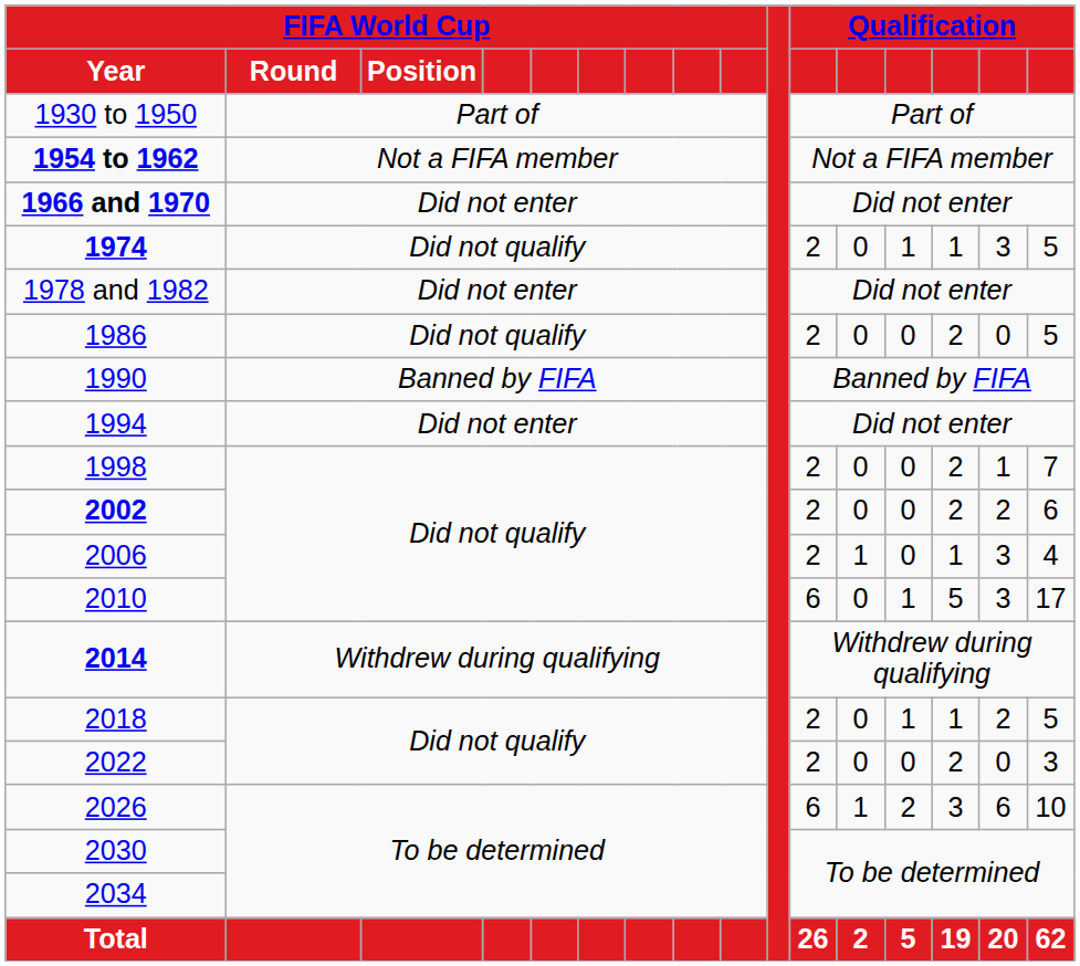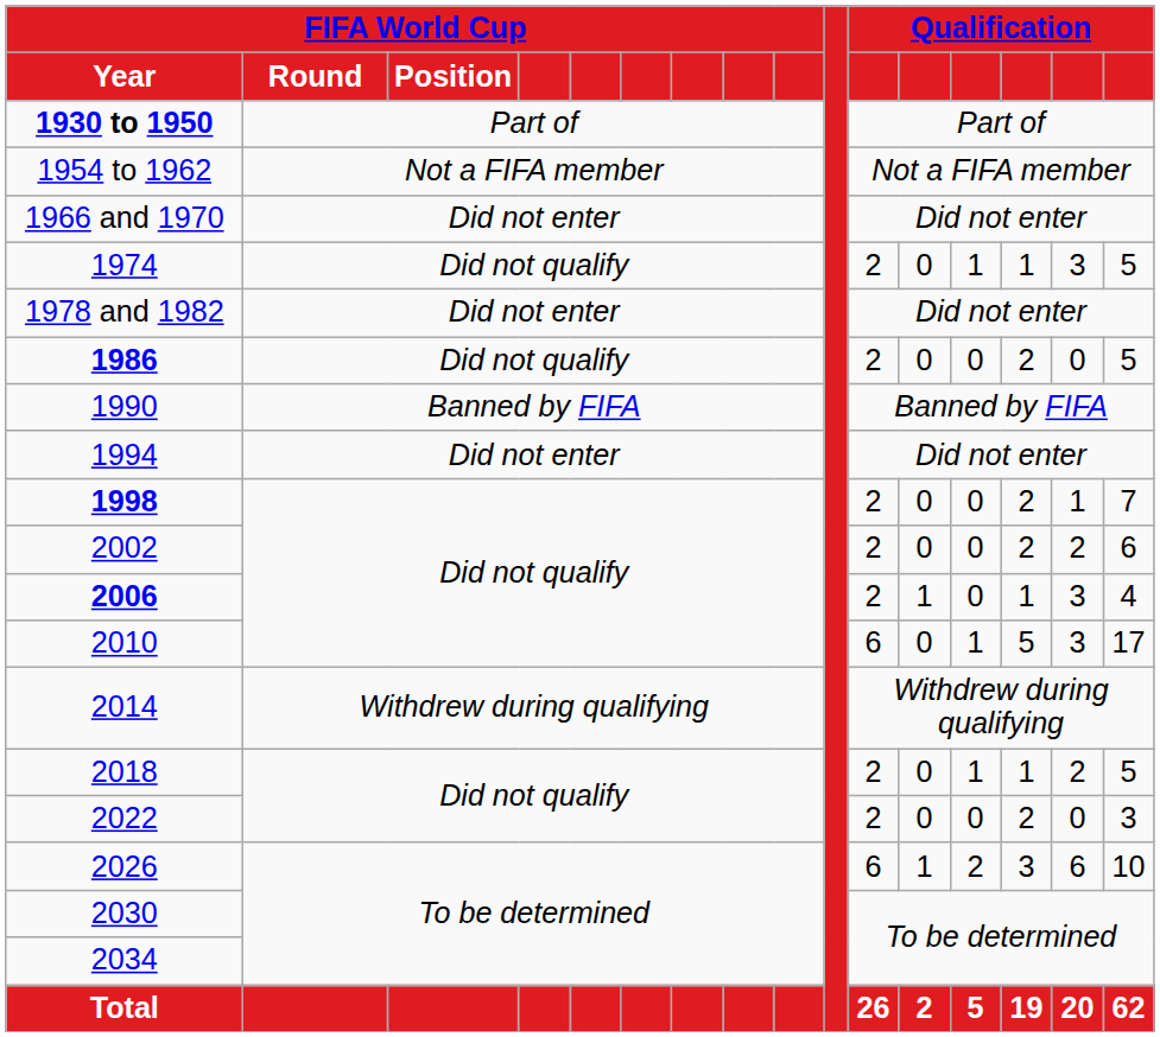1930 to 1950 | FIFA World Cup / Year: normal -> bold
1954 to 1962 | FIFA World Cup / Year: bold -> normal
1966 and 1970 | FIFA World Cup / Year: bold -> normal
1974 | FIFA World Cup / Year: bold -> normal
1986 | FIFA World Cup / Year: normal -> bold
1998 | FIFA World Cup / Year: normal -> bold
2002 | FIFA World Cup / Year: bold -> normal
2006 | FIFA World Cup / Year: normal -> bold
2014 | FIFA World Cup / Year: bold -> normal
